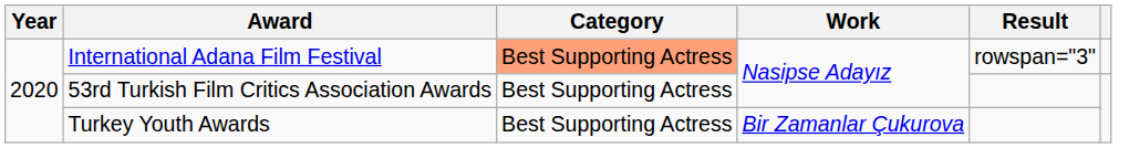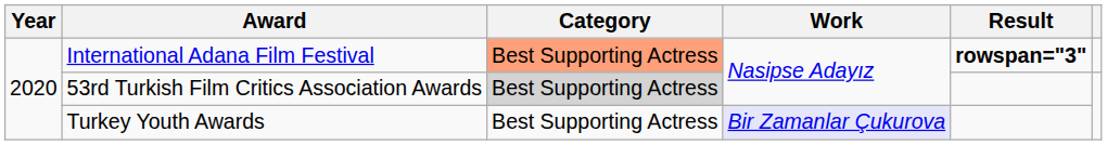International Adana Film Festival | Result: normal -> bold
53rd Turkish Film Critics Association Awards | Category: no background -> lightgrey background
Turkey Youth Awards | Work: no background -> lavender background
